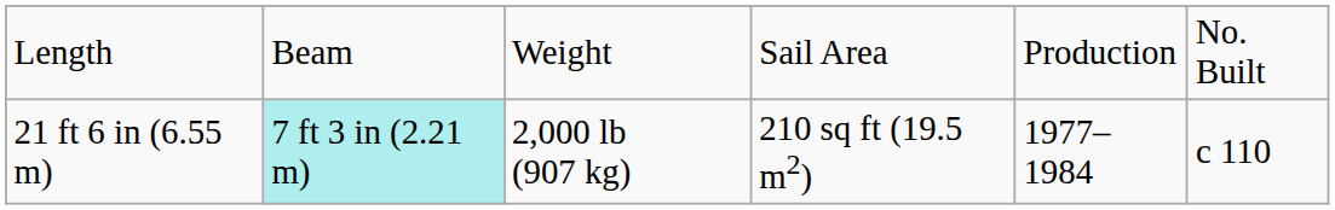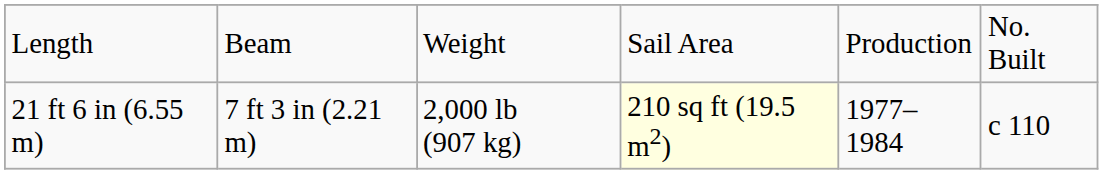21 ft 6 in (6.55 m) | column 2: paleturquoise background -> no background
21 ft 6 in (6.55 m) | column 4: no background -> lightyellow background
